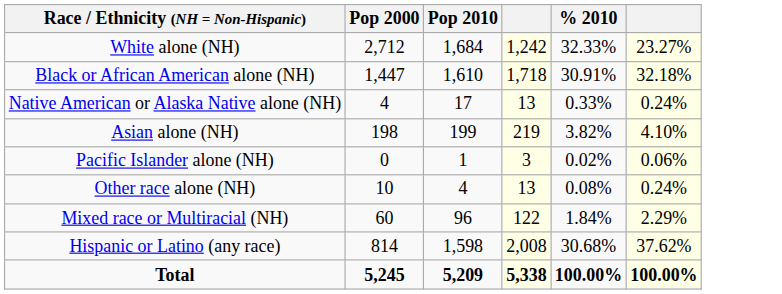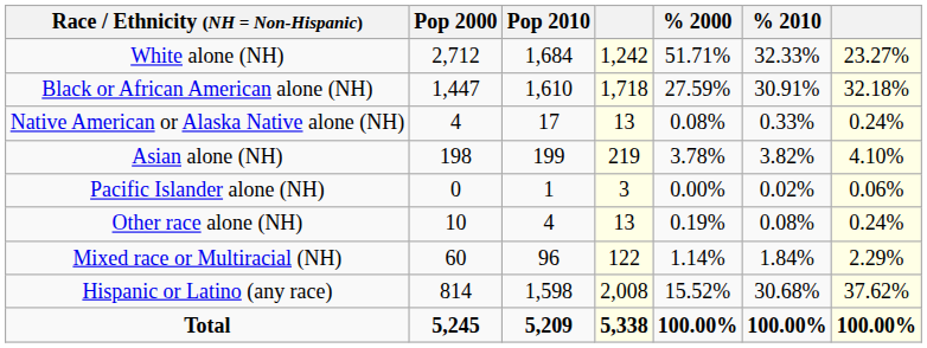+ column: % 2000 | 51.71% | 27.59% | 0.08% | 3.78% | 0.00% | 0.19% | 1.14% | 15.52% | 100.00%
